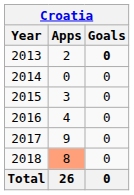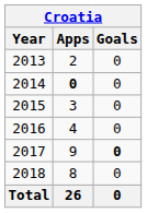2013 | Goals: bold -> normal
2014 | Apps: normal -> bold
2017 | Goals: normal -> bold
2018 | Apps: lightsalmon background -> no background
